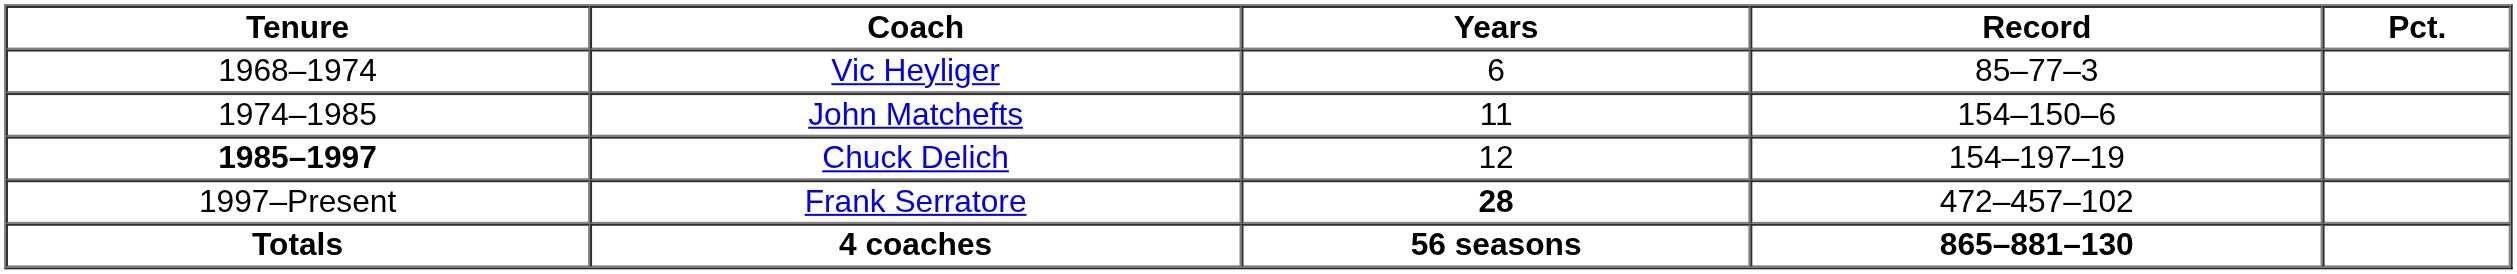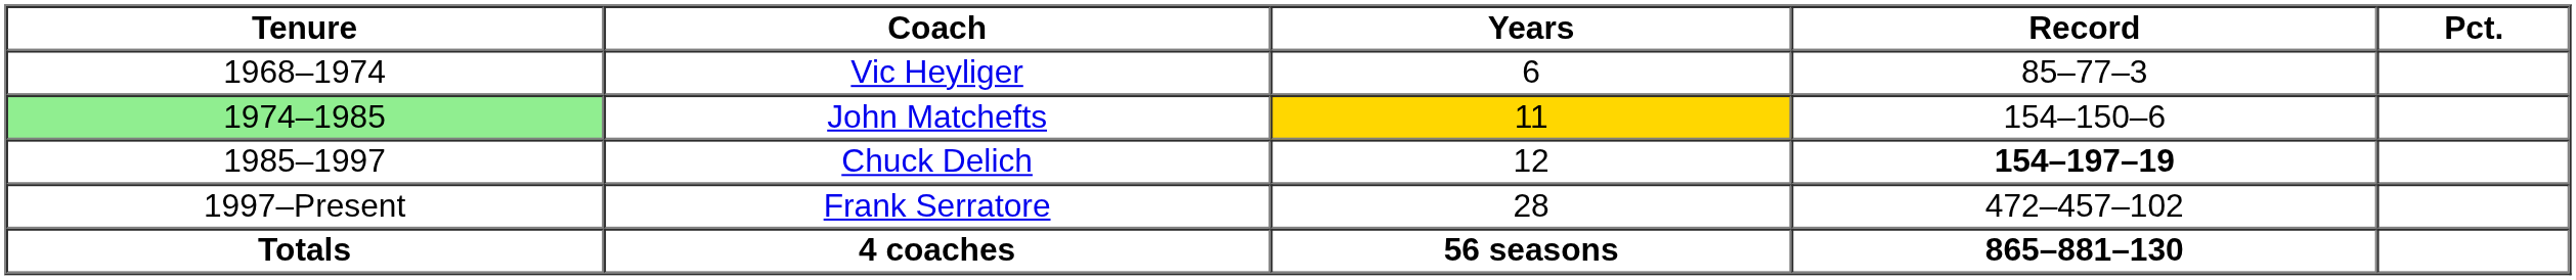John Matchefts | Tenure: no background -> lightgreen background
John Matchefts | Years: no background -> gold background
Chuck Delich | Tenure: bold -> normal
Chuck Delich | Record: normal -> bold
Frank Serratore | Years: bold -> normal
